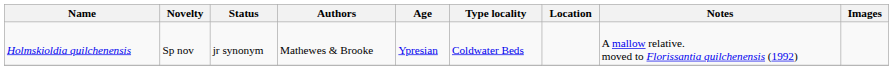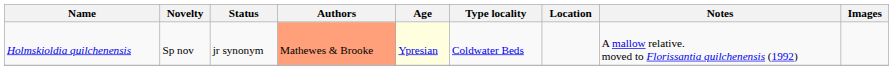Holmskioldia quilchenensis | Authors: no background -> lightsalmon background
Holmskioldia quilchenensis | Age: no background -> lightyellow background
